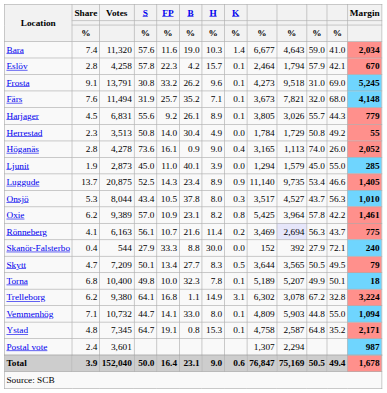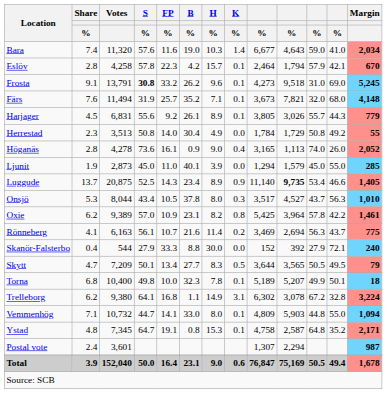Frosta | S / %: normal -> bold
Luggude | column 10: normal -> bold
Rönneberg | column 10: lavender background -> no background
